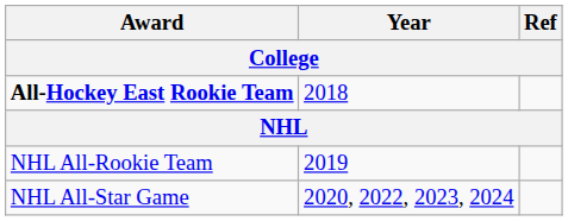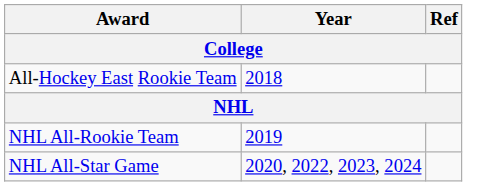row 3 | Award: bold -> normal
